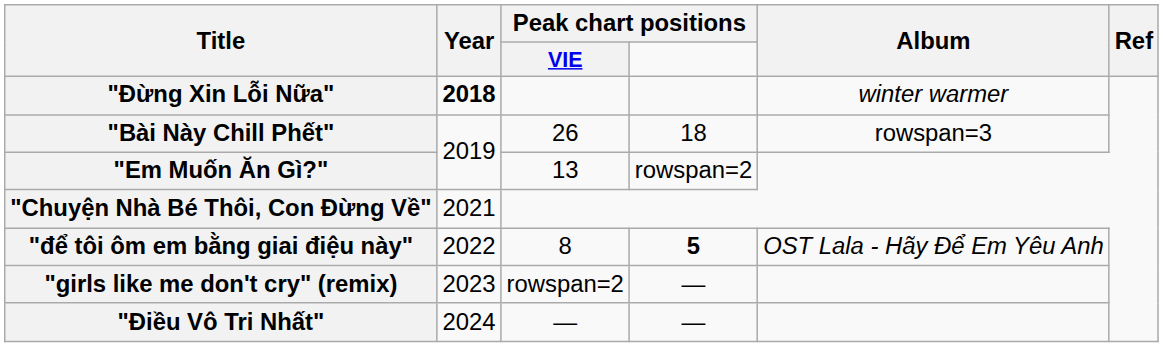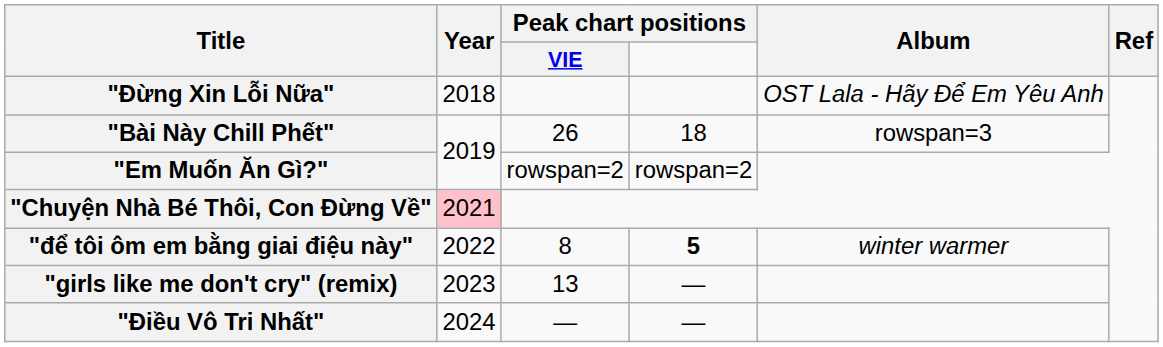"Đừng Xin Lỗi Nữa" | Year: bold -> normal
"Đừng Xin Lỗi Nữa" | Album: winter warmer -> OST Lala - Hãy Để Em Yêu Anh
"Em Muốn Ăn Gì?" | Peak chart positions / VIE: 13 -> rowspan=2
"Chuyện Nhà Bé Thôi, Con Đừng Về" | Year: no background -> pink background
"để tôi ôm em bằng giai điệu này" | Album: OST Lala - Hãy Để Em Yêu Anh -> winter warmer
"girls like me don't cry" (remix) | Peak chart positions / VIE: rowspan=2 -> 13
